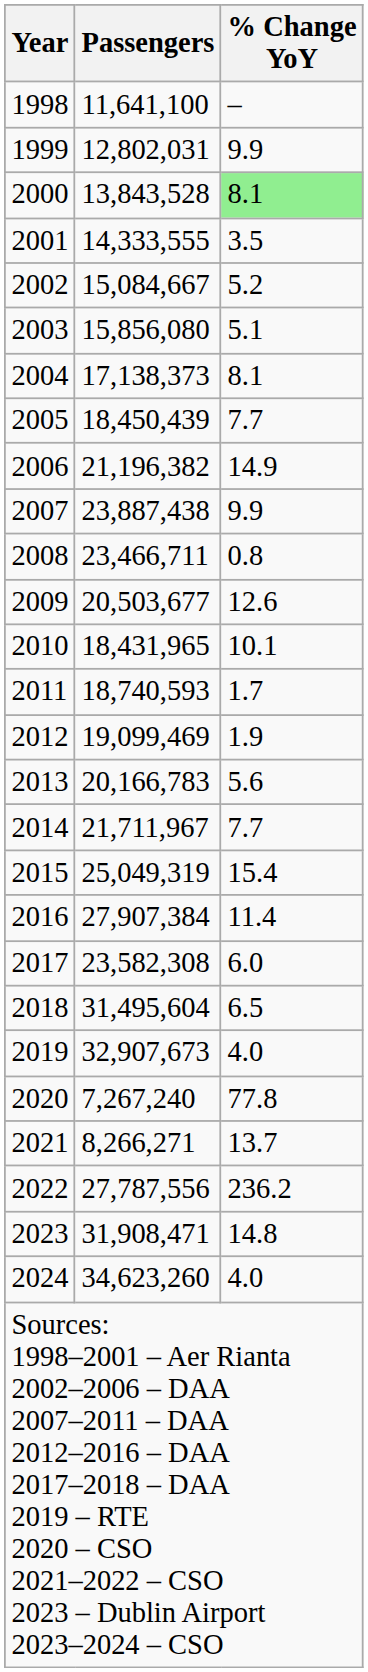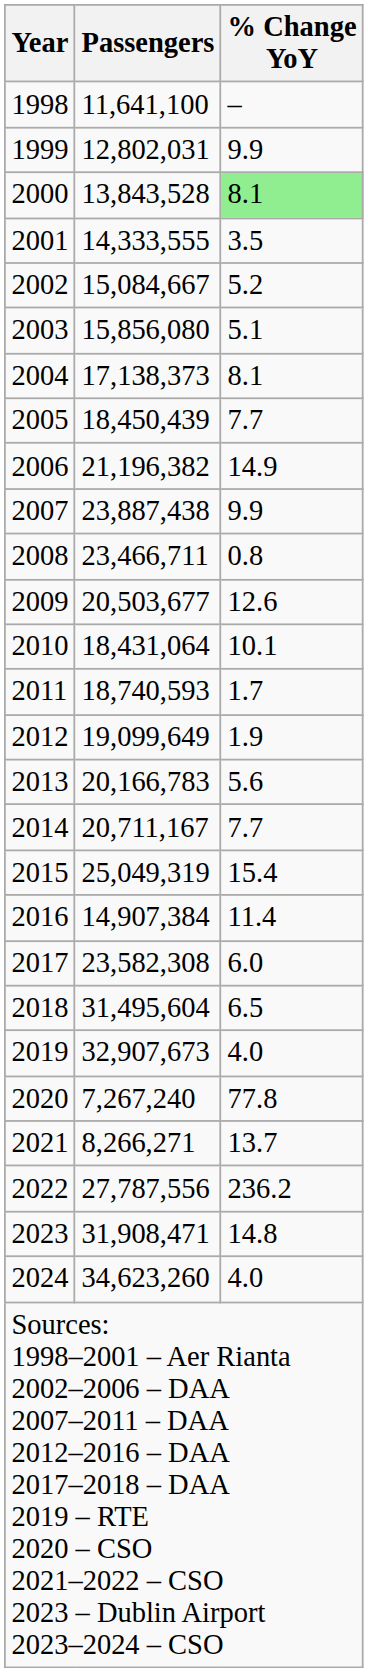2010 | Passengers: 18,431,965 -> 18,431,064
2012 | Passengers: 19,099,469 -> 19,099,649
2014 | Passengers: 21,711,967 -> 20,711,167
2016 | Passengers: 27,907,384 -> 14,907,384
